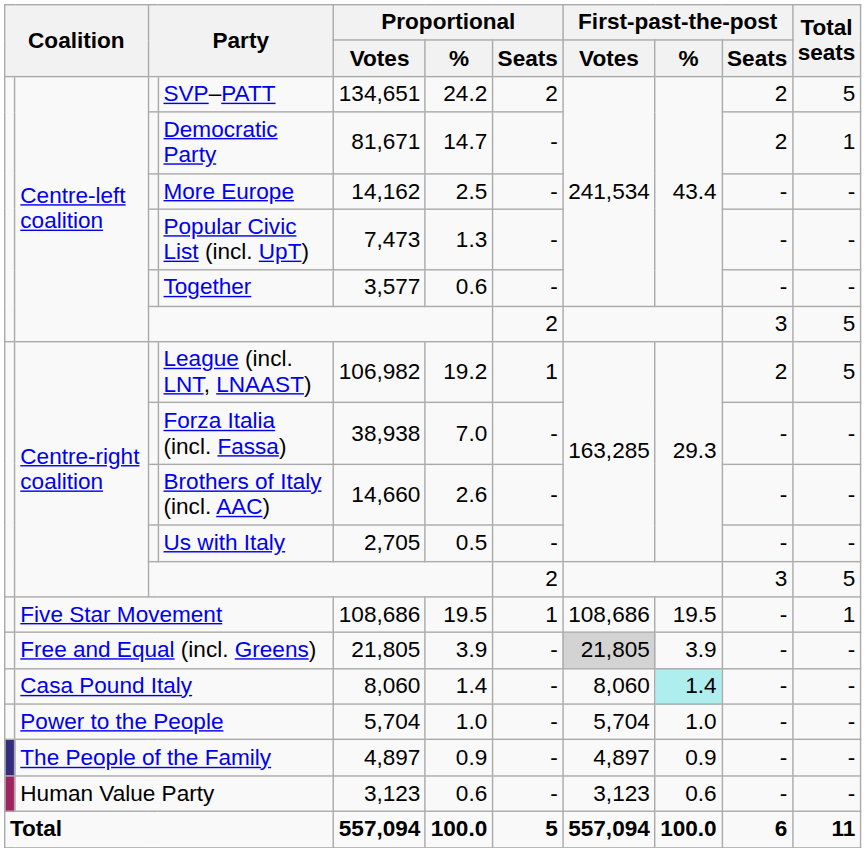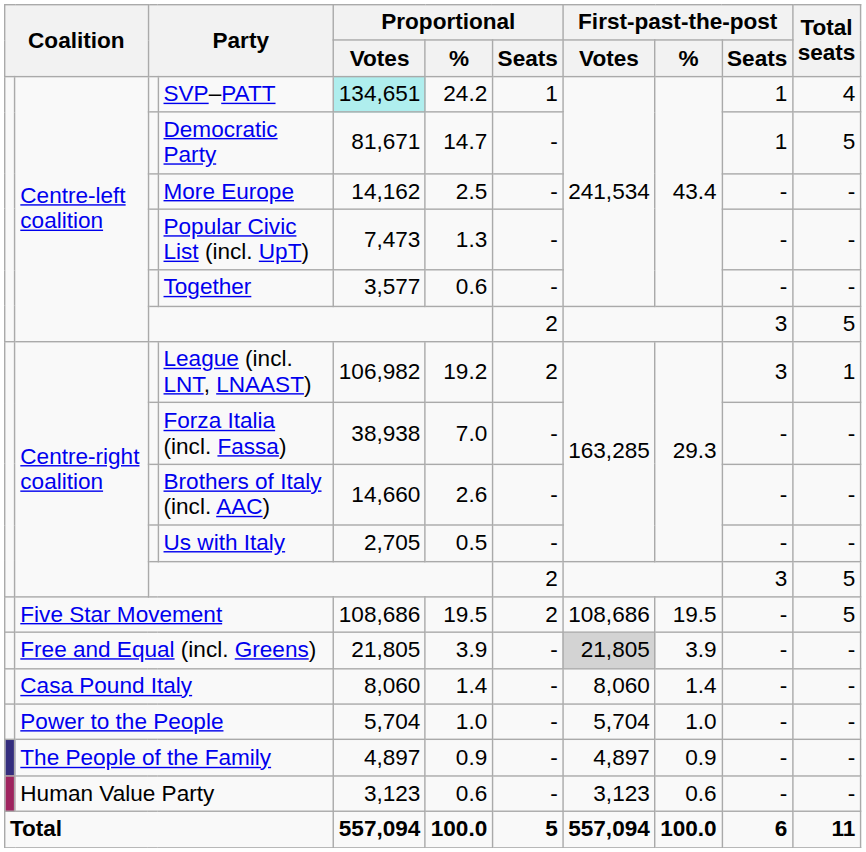SVP–PATT | Proportional / Votes: no background -> paleturquoise background
SVP–PATT | Proportional / Seats: 2 -> 1
SVP–PATT | First-past-the-post / Seats: 2 -> 1
SVP–PATT | Total seats: 5 -> 4
Democratic Party | First-past-the-post / Seats: 2 -> 1
Democratic Party | Total seats: 1 -> 5
League (incl. LNT, LNAAST) | Proportional / Seats: 1 -> 2
League (incl. LNT, LNAAST) | First-past-the-post / Seats: 2 -> 3
League (incl. LNT, LNAAST) | Total seats: 5 -> 1
Five Star Movement | Proportional / Seats: 1 -> 2
Five Star Movement | Total seats: 1 -> 5
Casa Pound Italy | First-past-the-post / %: paleturquoise background -> no background
